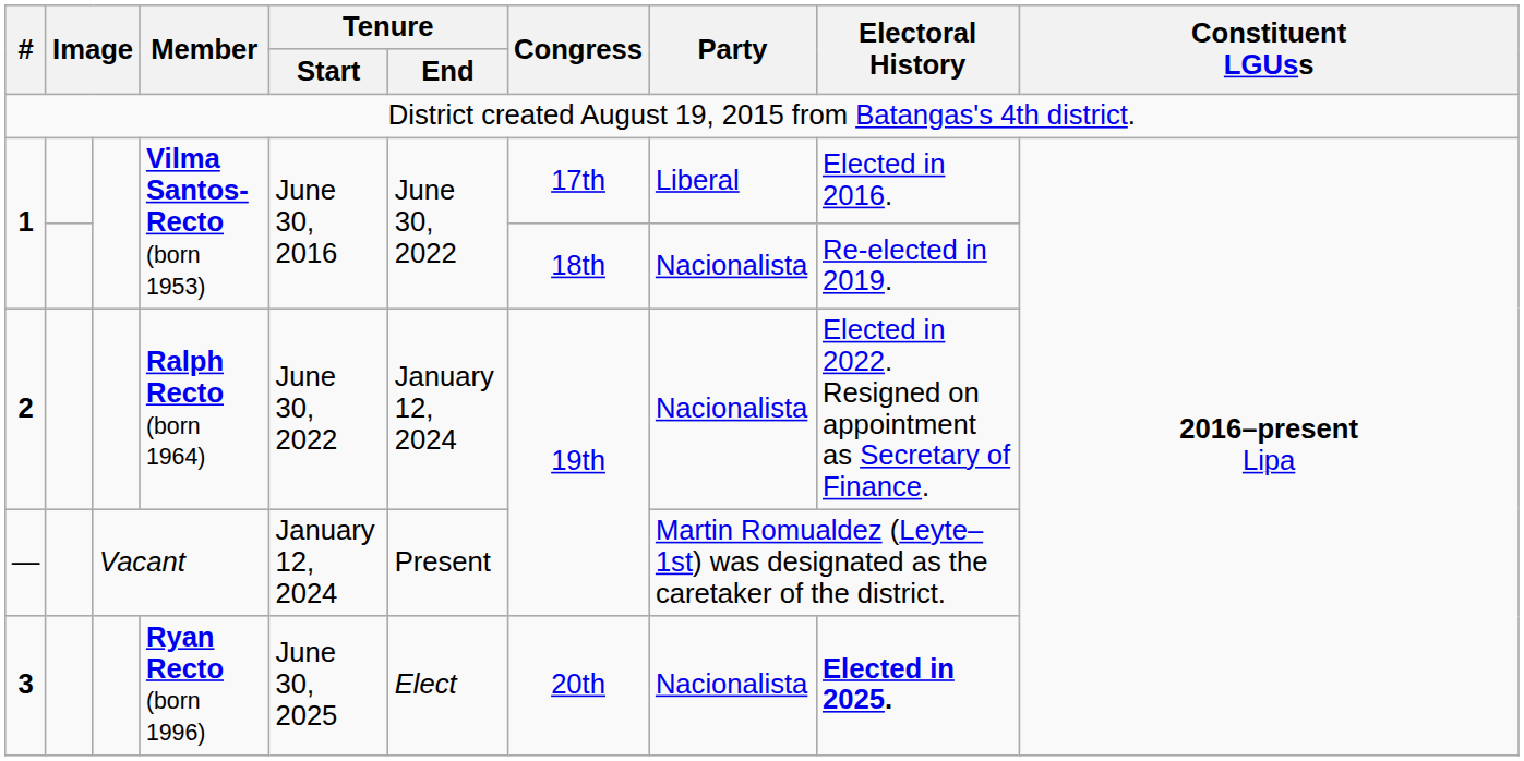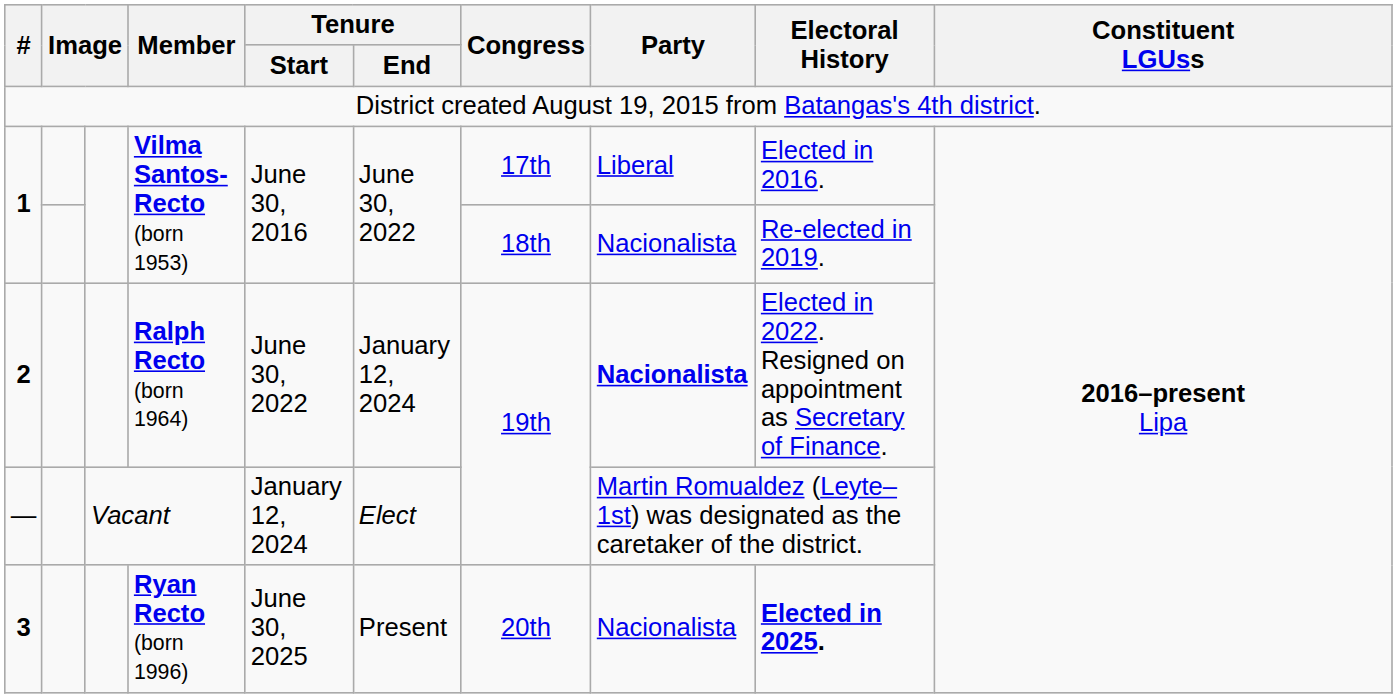2 | Party: normal -> bold
— | Tenure / End: Present -> Elect
3 | Tenure / End: Elect -> Present
